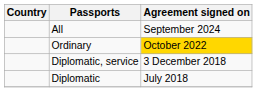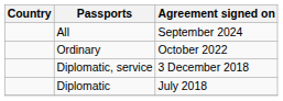Ordinary | Agreement signed on: gold background -> no background
